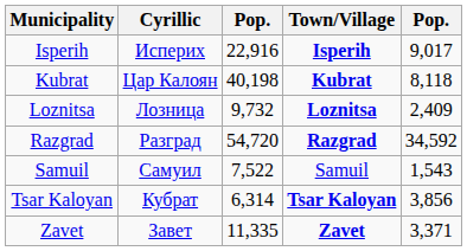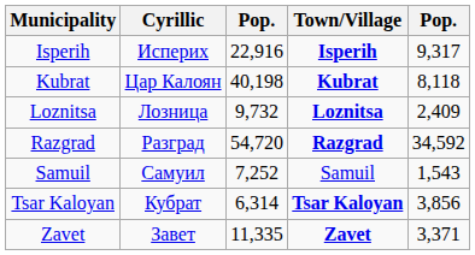row 2 | column 5: 9,017 -> 9,317
row 6 | column 3: 7,522 -> 7,252
